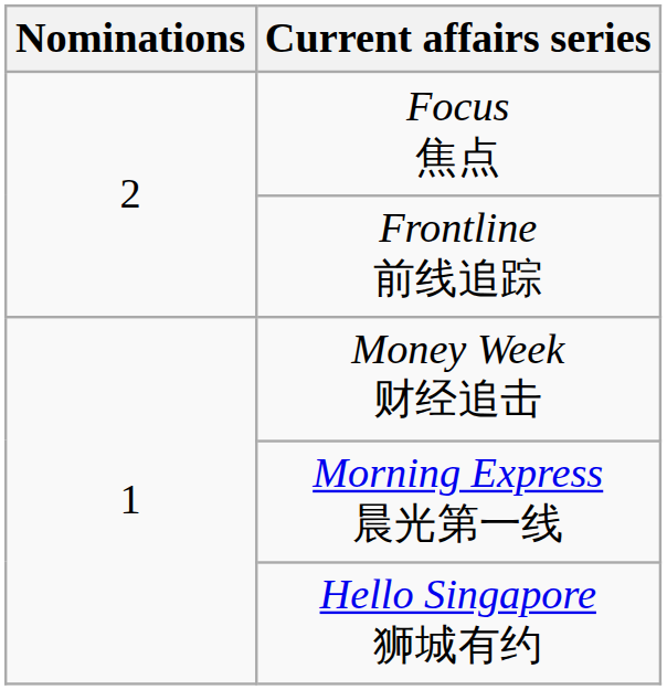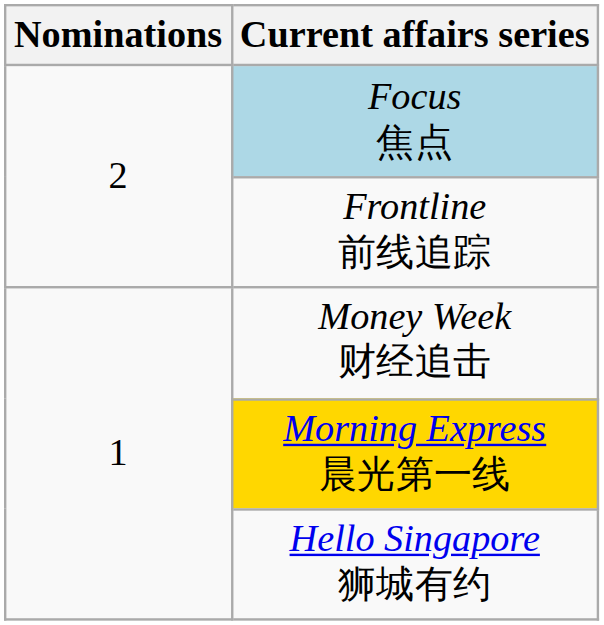Focus 焦点 | Current affairs series: no background -> lightblue background
Morning Express 晨光第一线 | Current affairs series: no background -> gold background
